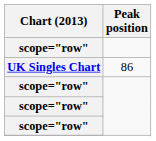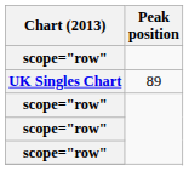UK Singles Chart | Peak position: 86 -> 89
